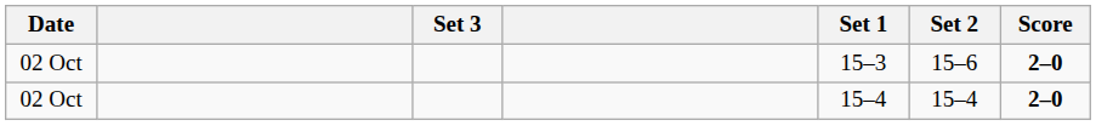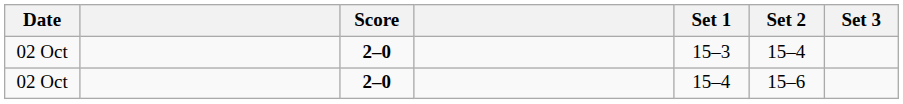columns swapped: Score <-> Set 3
row 2 | Set 2: 15–6 -> 15–4
row 3 | Set 2: 15–4 -> 15–6
